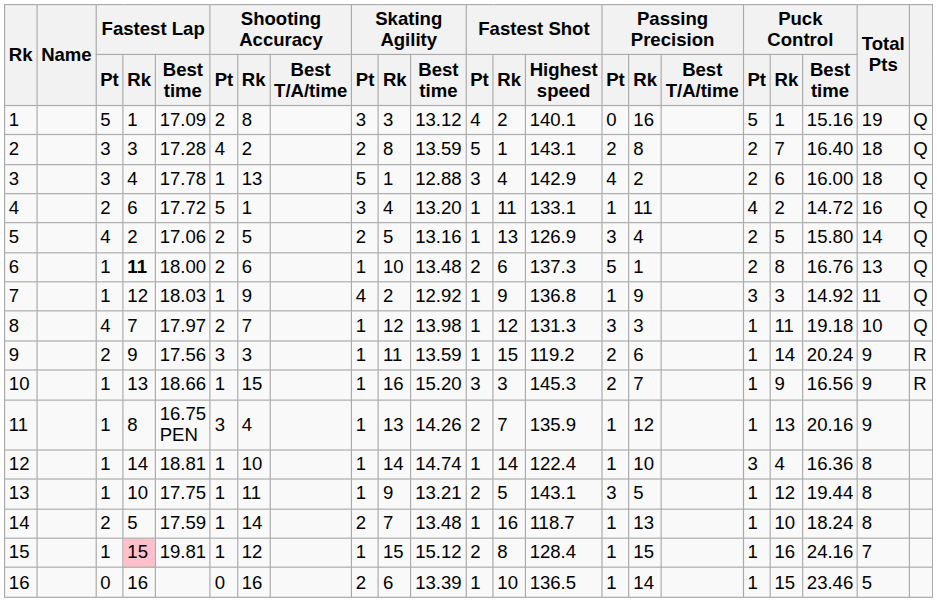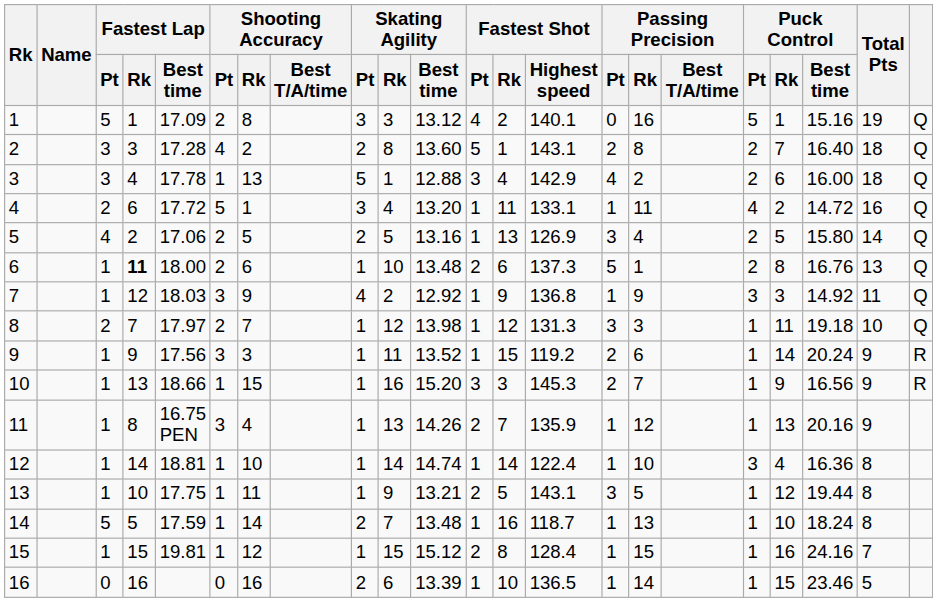row 4 | Skating Agility / Best time: 13.59 -> 13.60
row 9 | Shooting Accuracy / Pt: 1 -> 3
row 10 | Fastest Lap / Pt: 4 -> 2
row 11 | Fastest Lap / Pt: 2 -> 1
row 11 | Skating Agility / Best time: 13.59 -> 13.52
row 16 | Fastest Lap / Pt: 2 -> 5
row 17 | Fastest Lap / Rk: pink background -> no background
